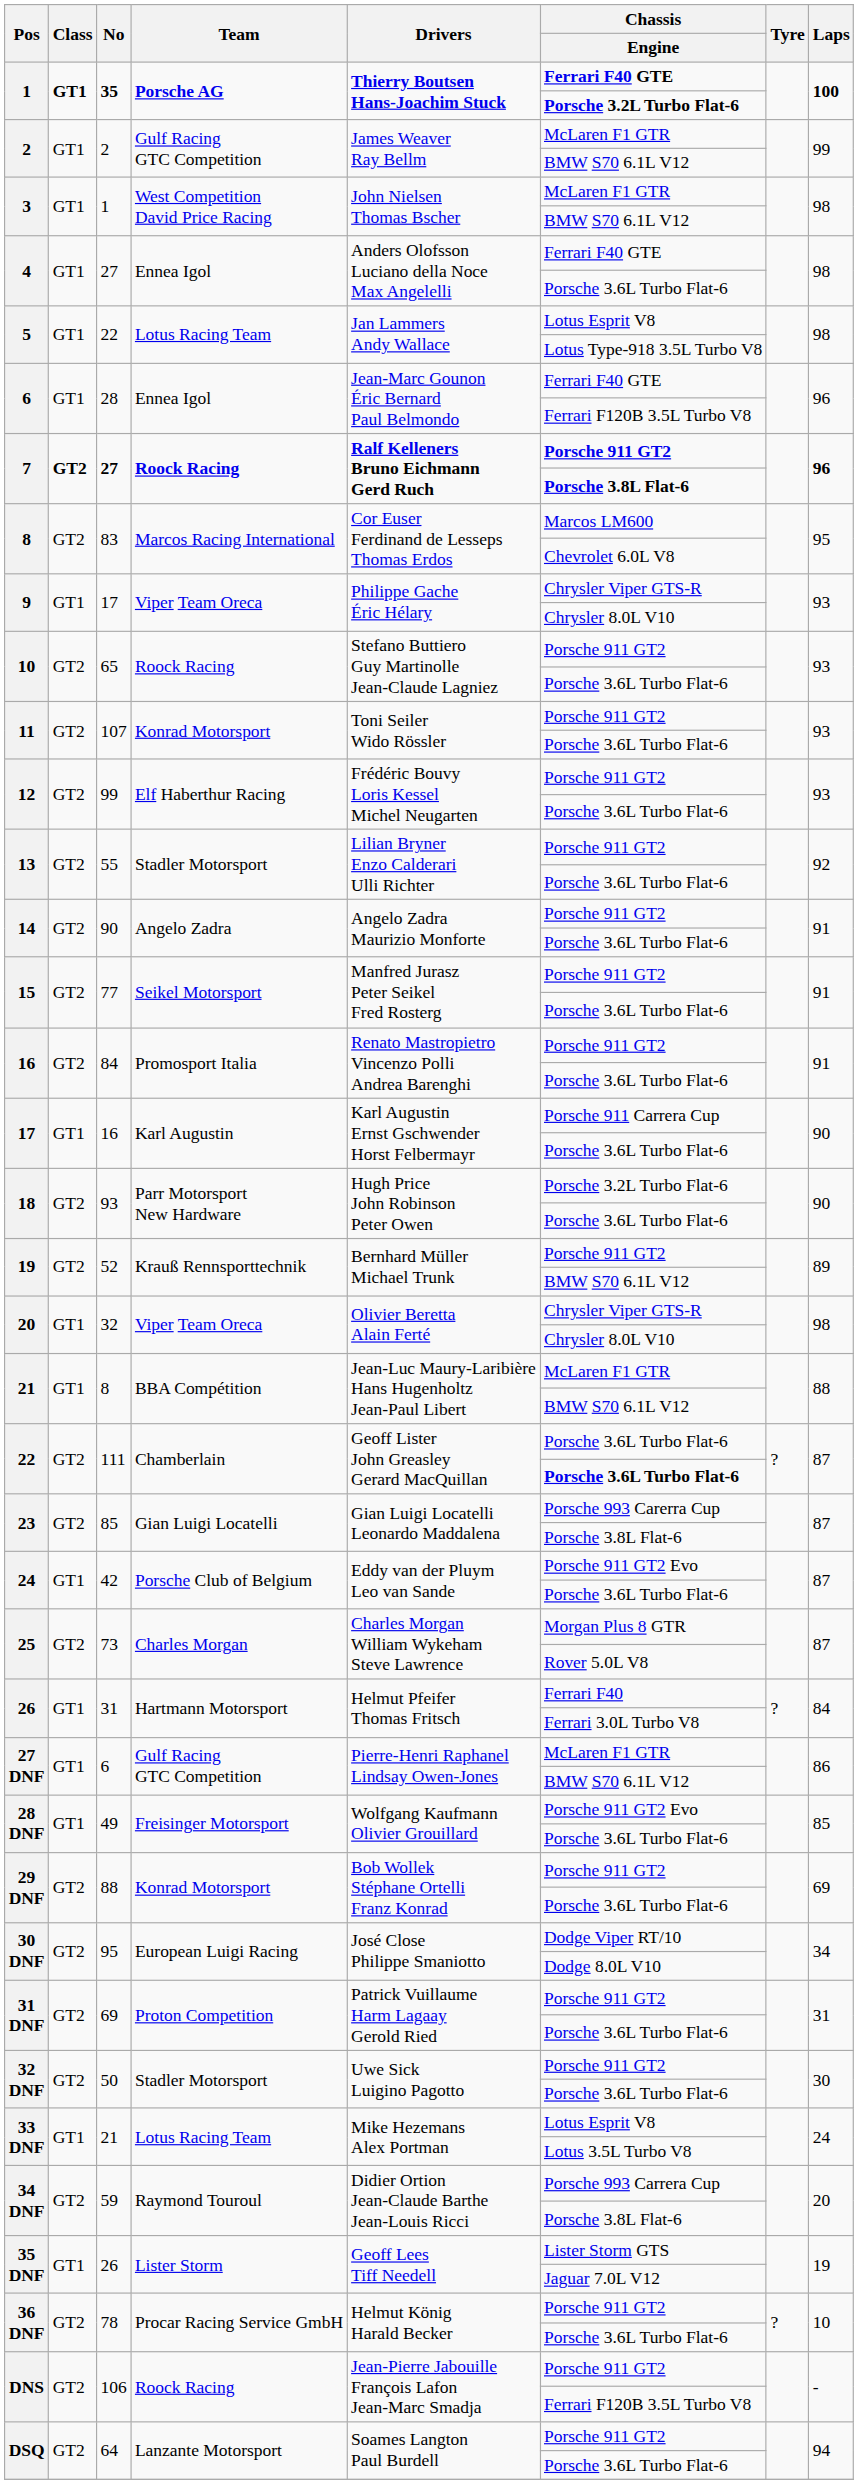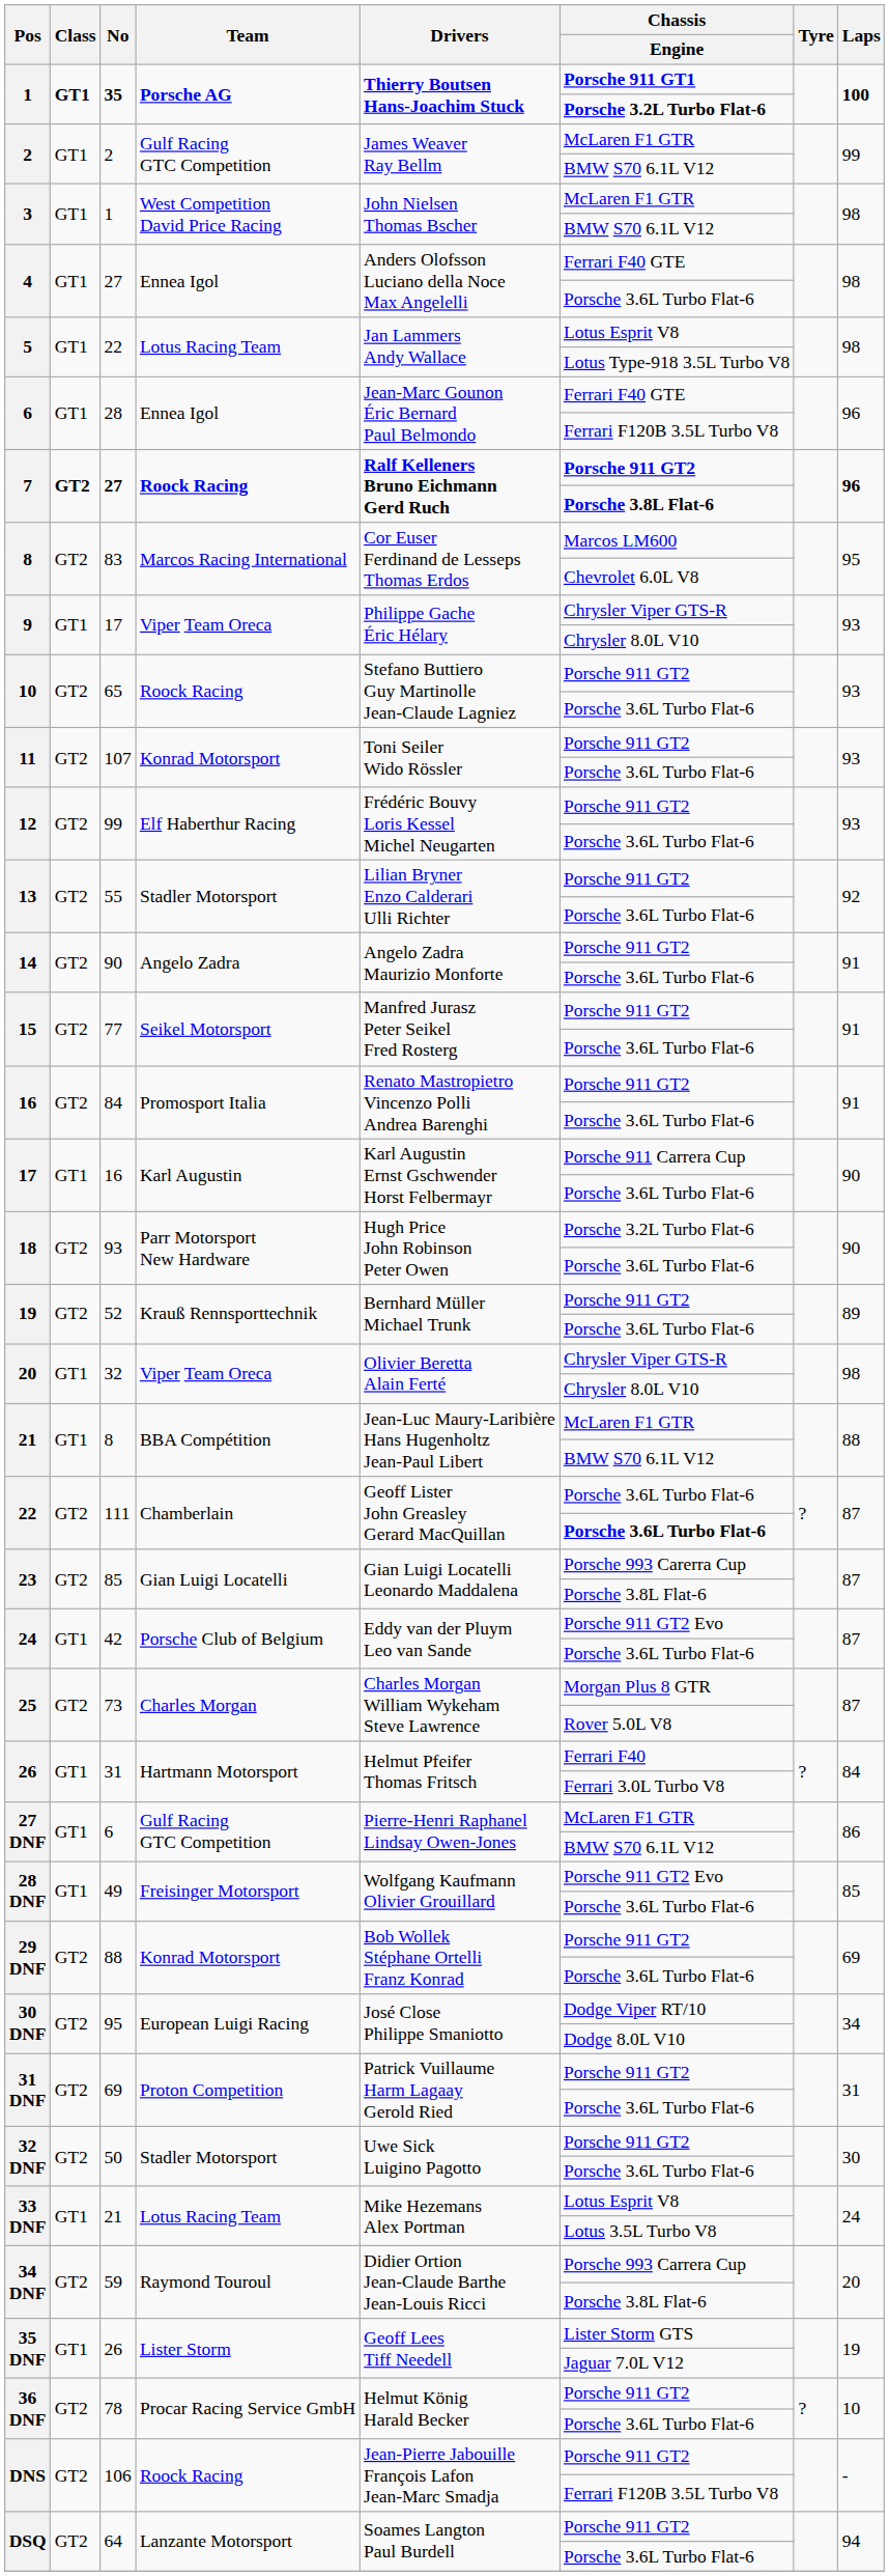row 3 | Chassis / Engine: Ferrari F40 GTE -> Porsche 911 GT1
row 40 | Chassis / Engine: BMW S70 6.1L V12 -> Porsche 3.6L Turbo Flat-6
